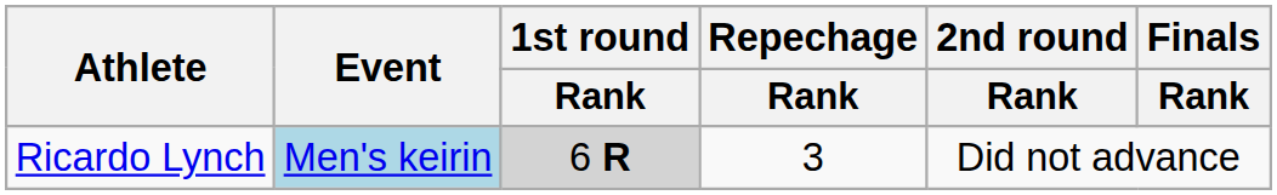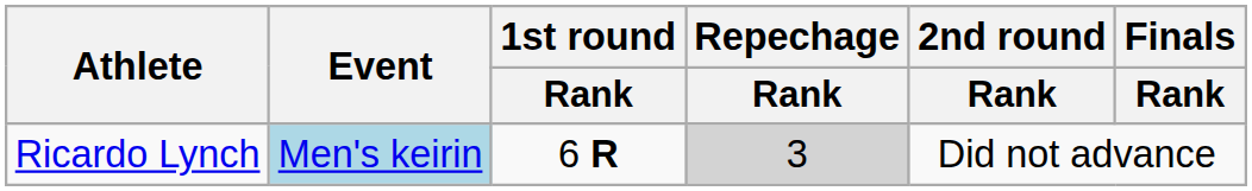Ricardo Lynch | 1st round / Rank: lightgrey background -> no background
Ricardo Lynch | Repechage / Rank: no background -> lightgrey background
